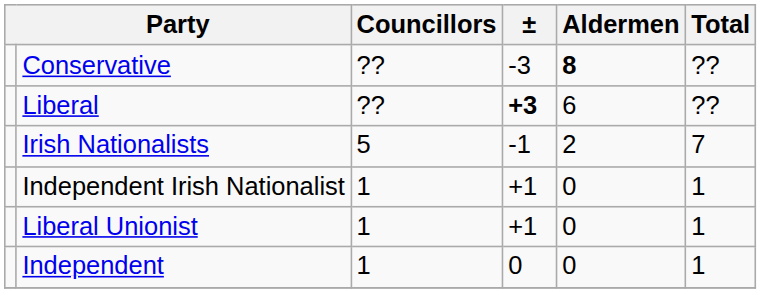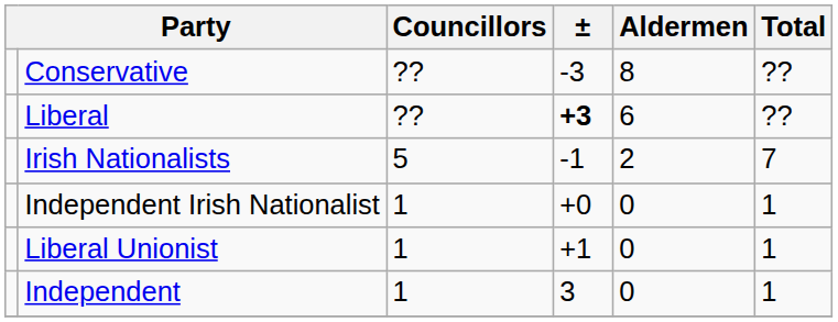Conservative | Aldermen: bold -> normal
Independent Irish Nationalist | ±: +1 -> +0
Independent | ±: 0 -> 3
